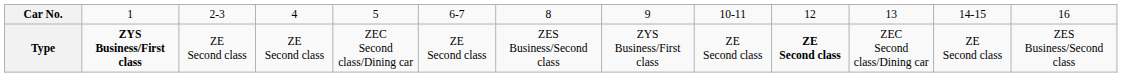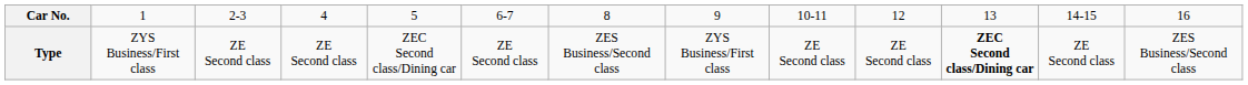Type | column 2: bold -> normal
Type | column 10: bold -> normal
Type | column 11: normal -> bold
